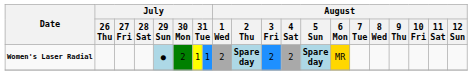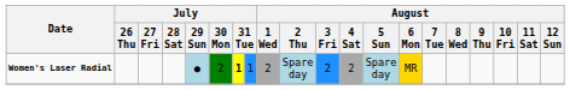Women's Laser Radial | column 7: normal -> bold
Women's Laser Radial | August / 2 Thu: bold -> normal
Women's Laser Radial | August / 5 Sun: bold -> normal
